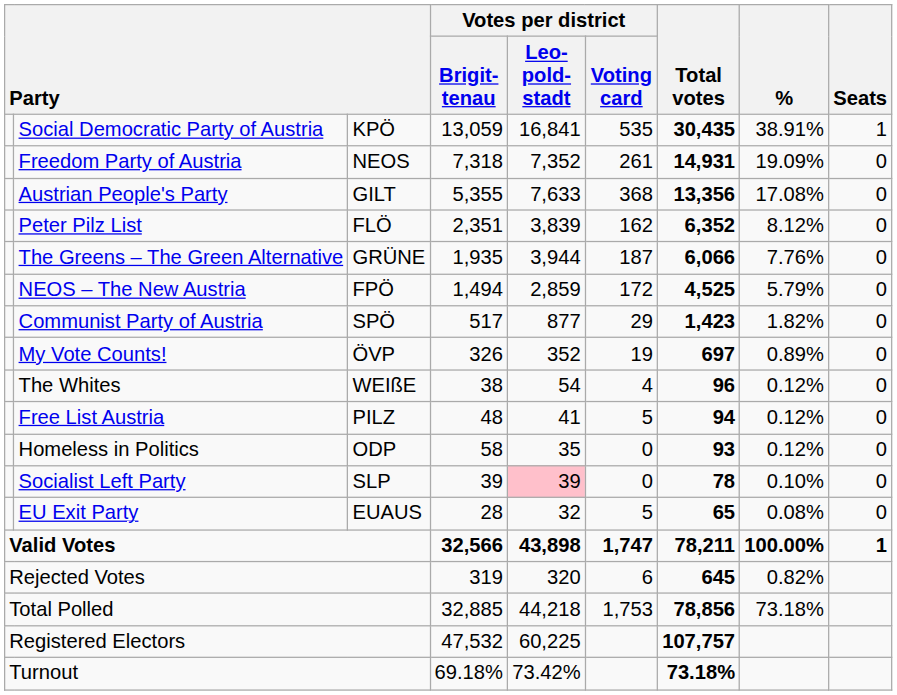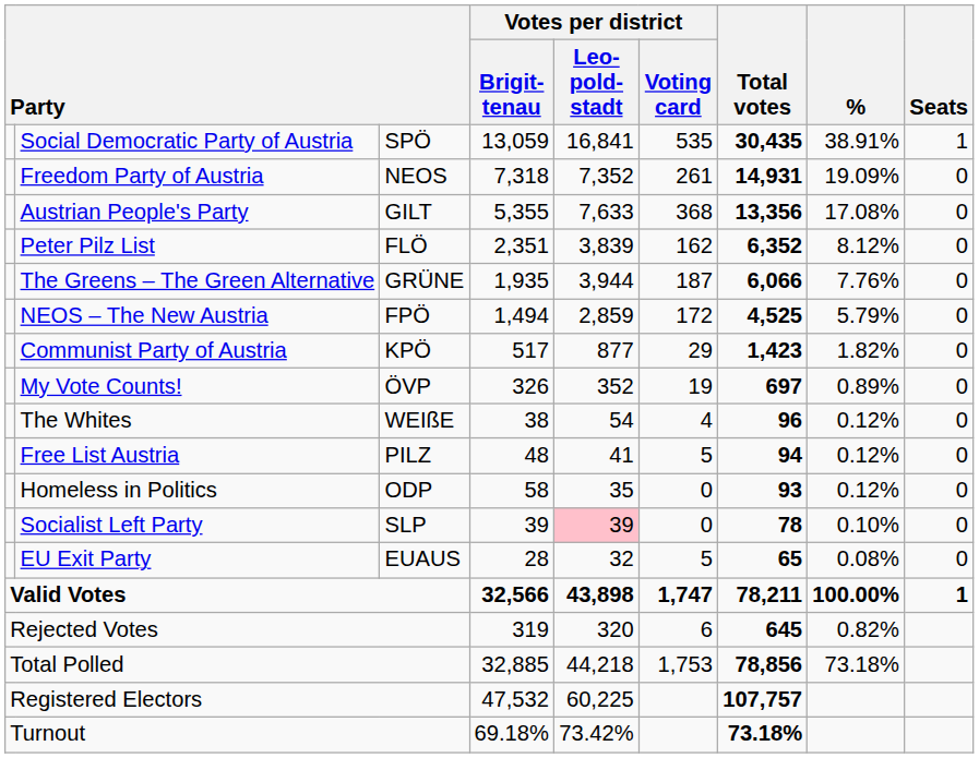Social Democratic Party of Austria | column 3: KPÖ -> SPÖ
Communist Party of Austria | column 3: SPÖ -> KPÖ
